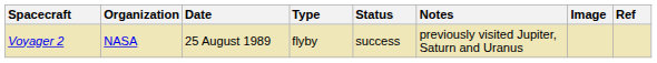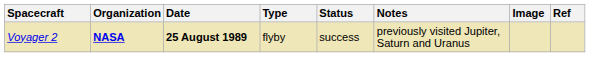Voyager 2 | Organization: normal -> bold
Voyager 2 | Date: normal -> bold
